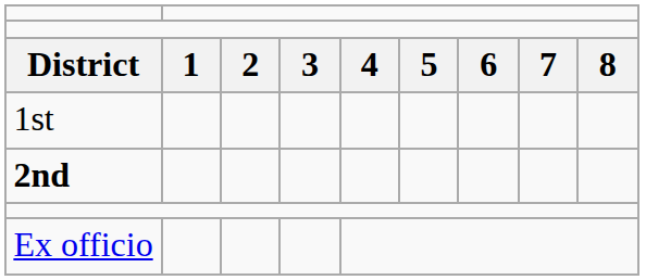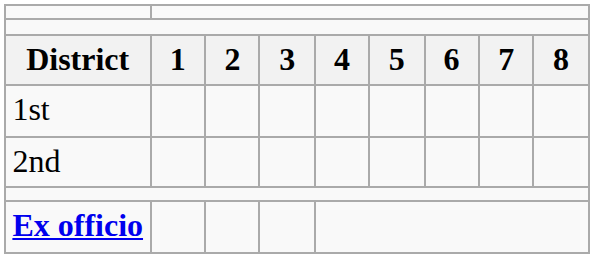2nd | column 1: bold -> normal
Ex officio | column 1: normal -> bold
